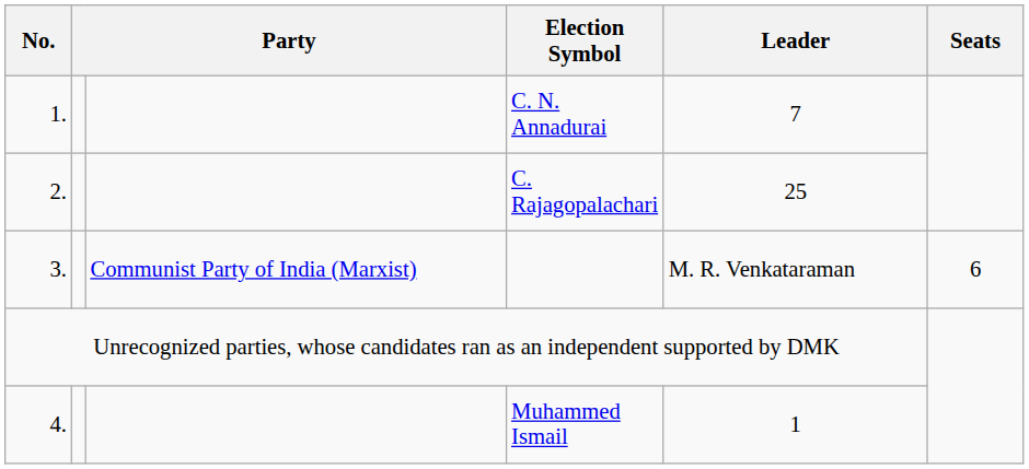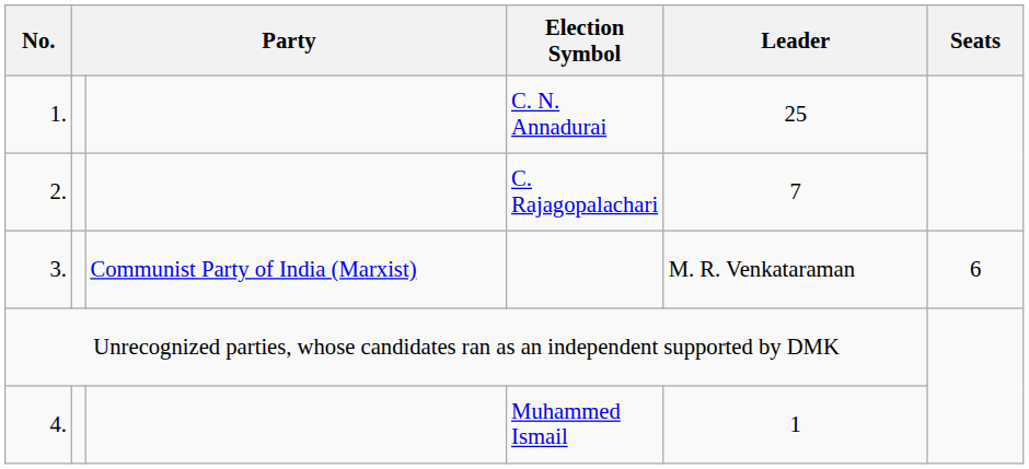C. N. Annadurai | Leader: 7 -> 25
C. Rajagopalachari | Leader: 25 -> 7
